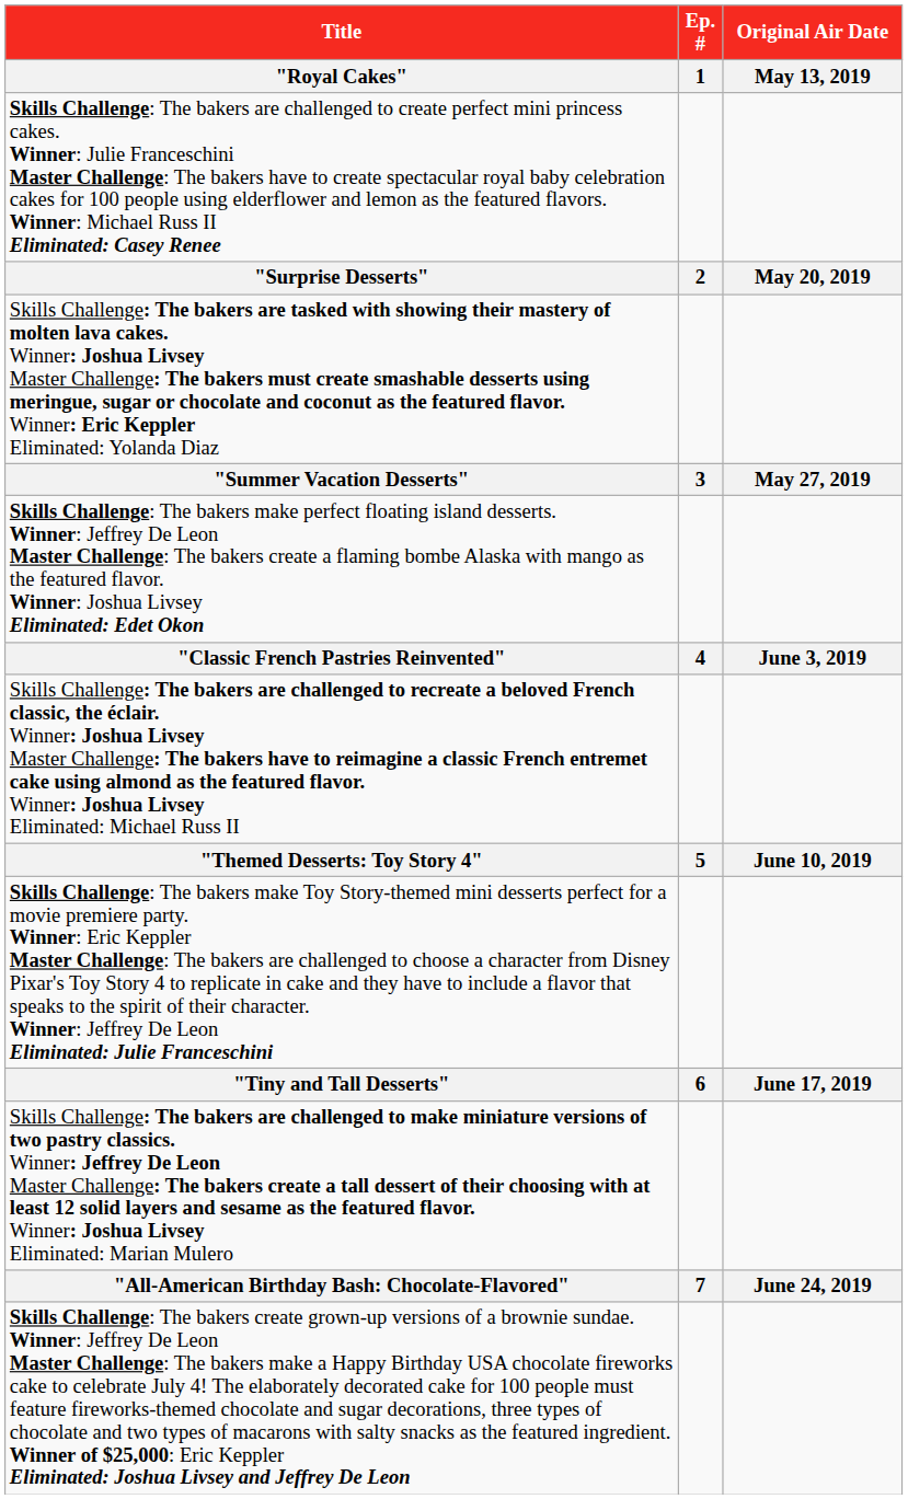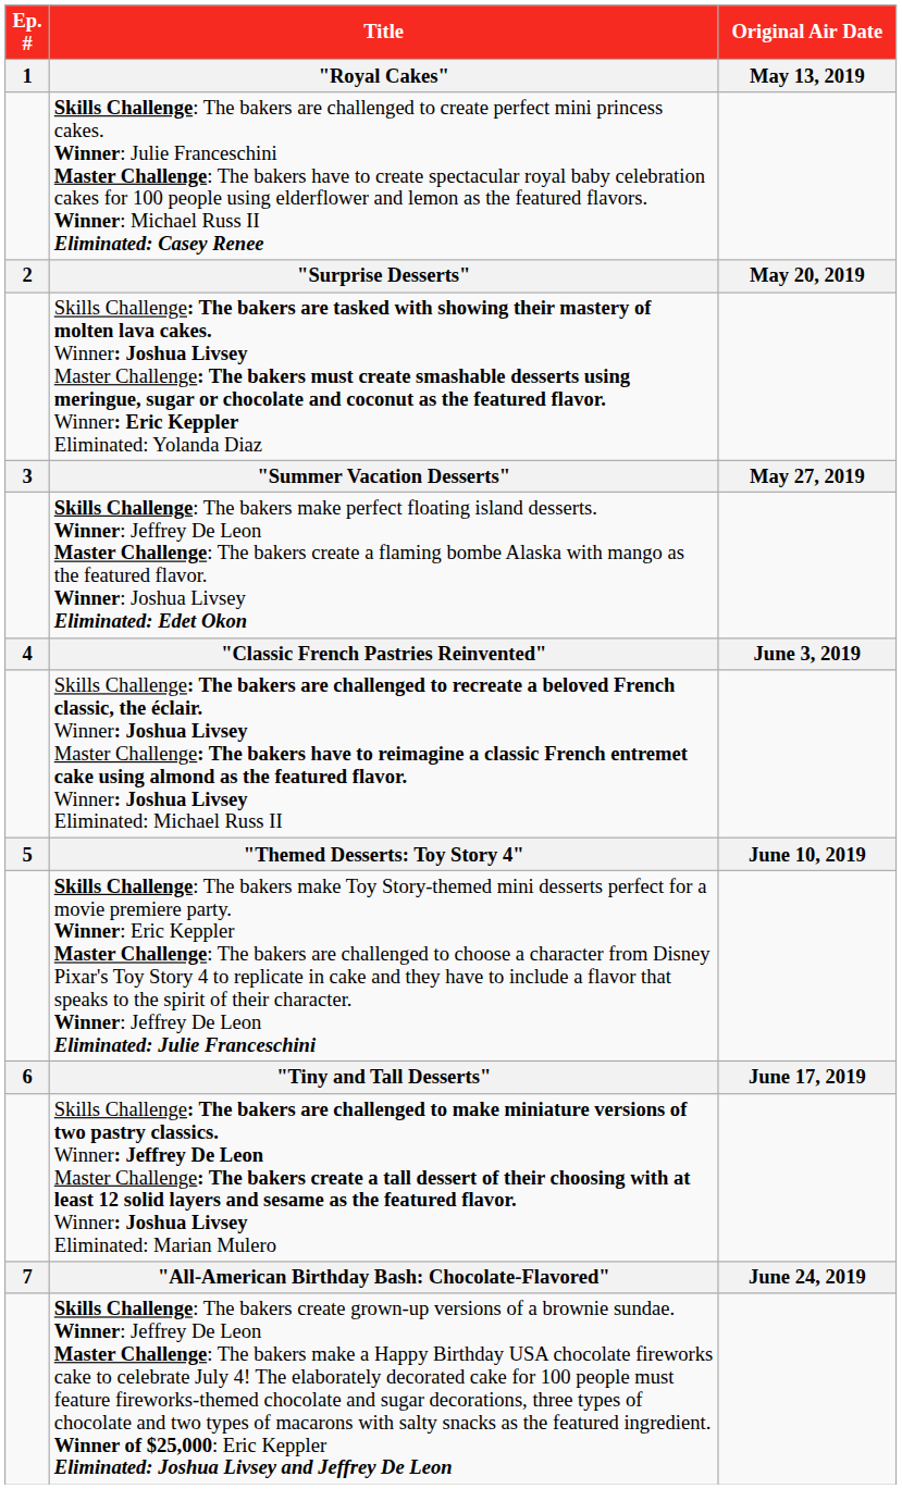columns swapped: Ep. # / 1 <-> Title / "Royal Cakes"
